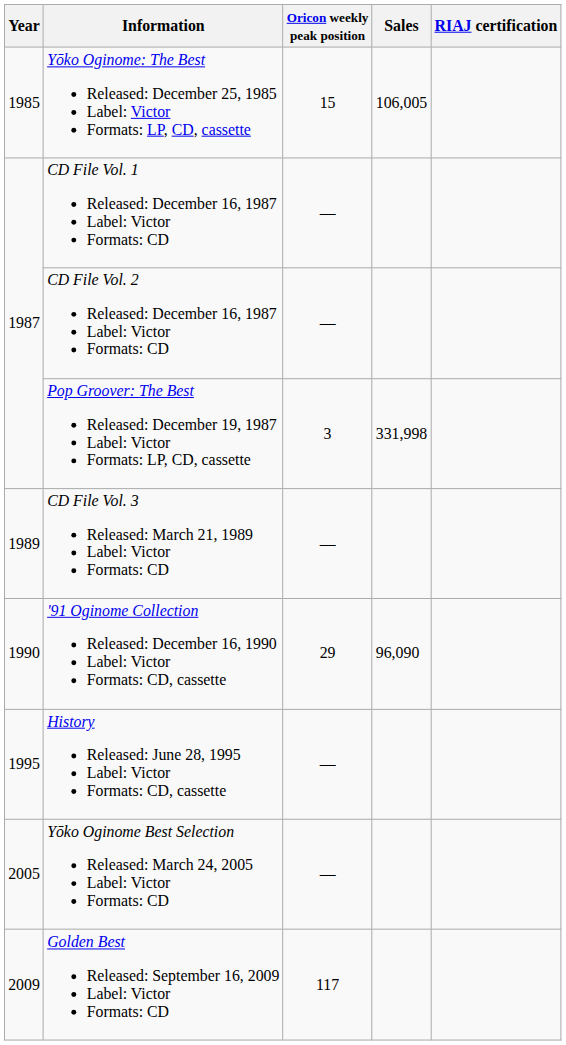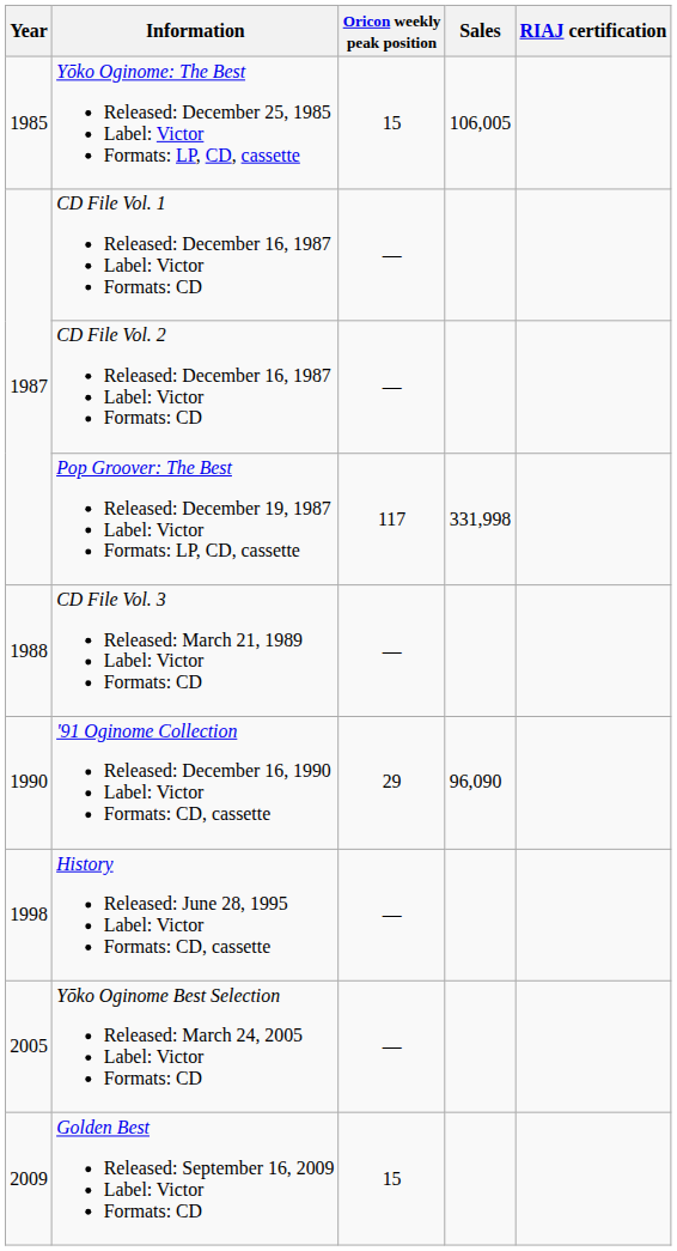row 5 | Oricon weekly peak position: 3 -> 117
row 6 | Year: 1989 -> 1988
row 8 | Year: 1995 -> 1998
row 10 | Oricon weekly peak position: 117 -> 15
